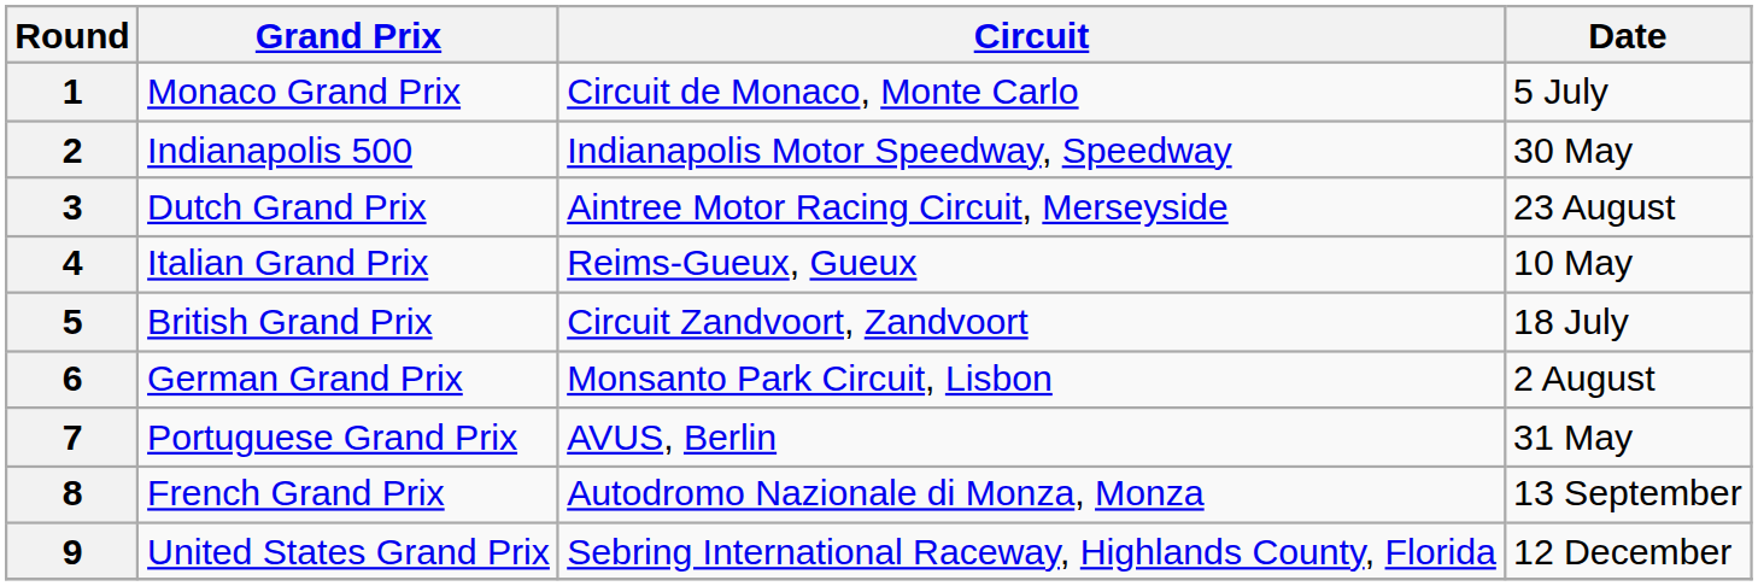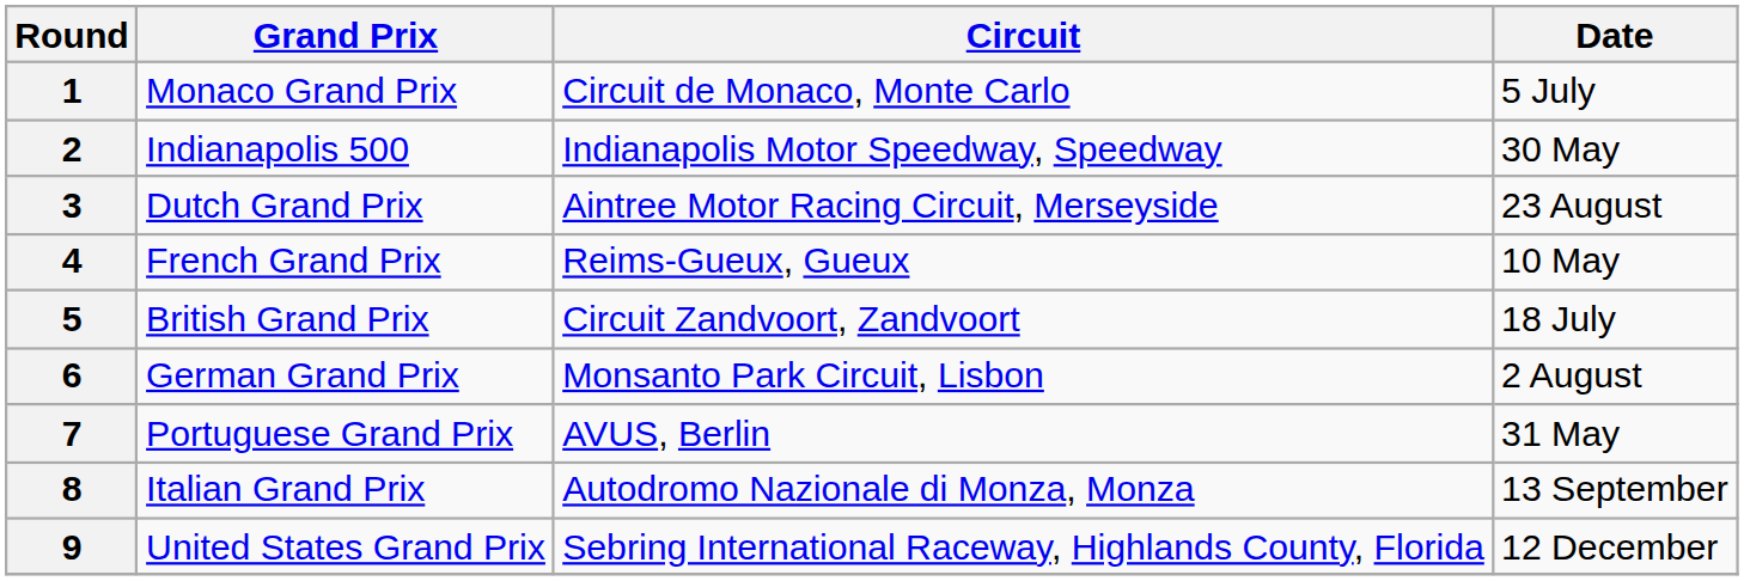4 | Grand Prix: Italian Grand Prix -> French Grand Prix
8 | Grand Prix: French Grand Prix -> Italian Grand Prix
